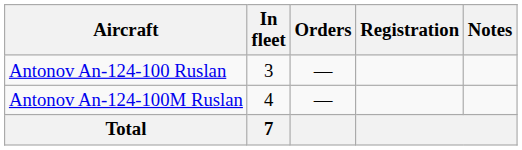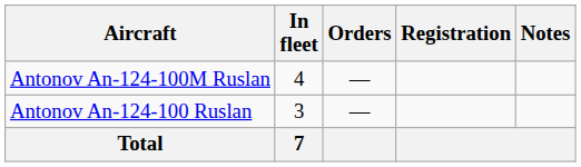rows swapped: Antonov An-124-100 Ruslan <-> Antonov An-124-100M Ruslan
